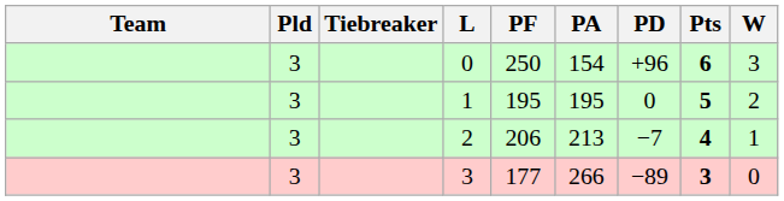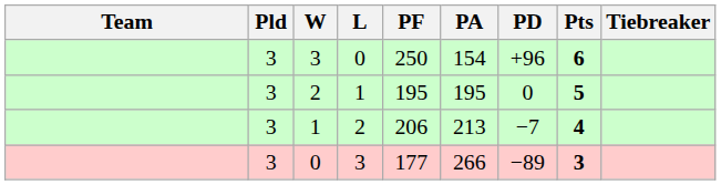columns swapped: W <-> Tiebreaker
